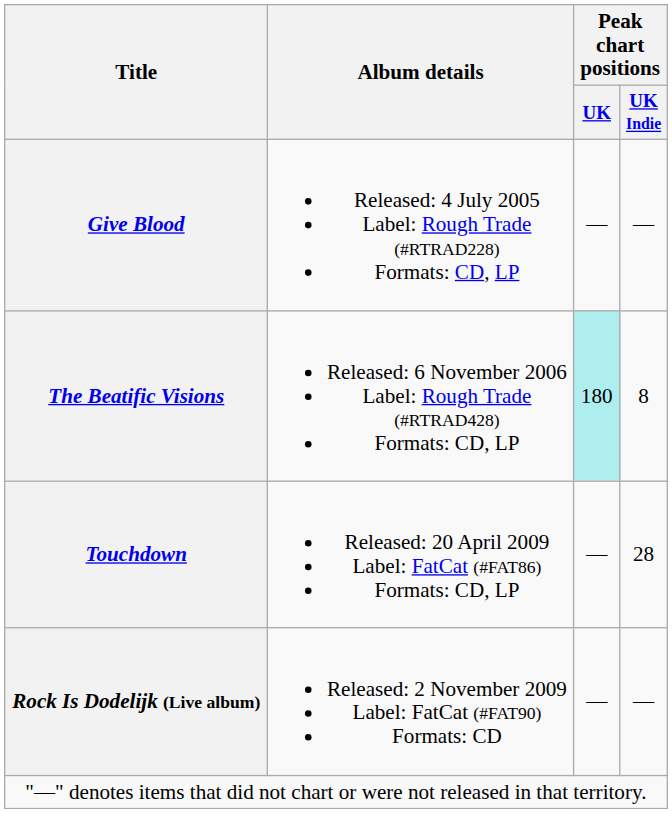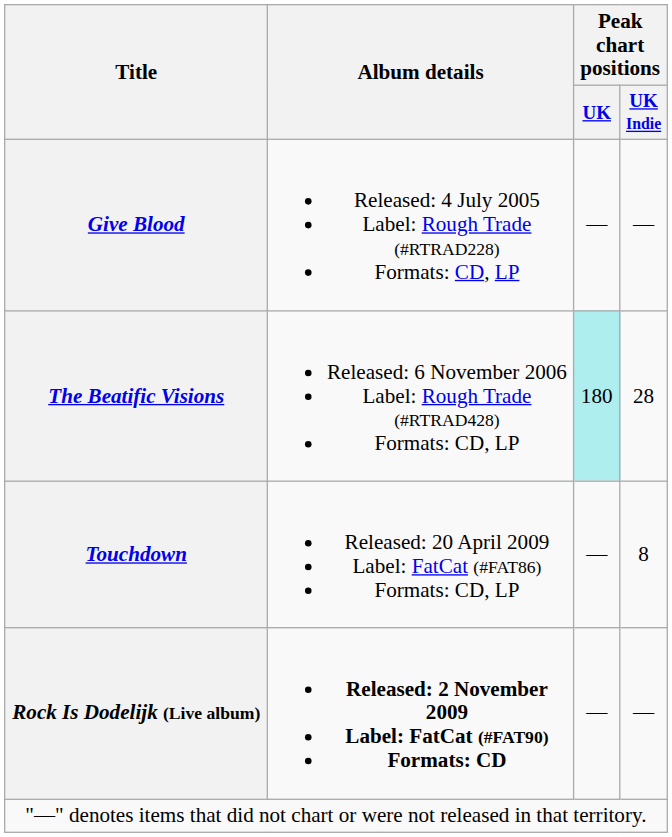The Beatific Visions | Peak chart positions / UK Indie: 8 -> 28
Touchdown | Peak chart positions / UK Indie: 28 -> 8
Rock Is Dodelijk (Live album) | Album details: normal -> bold
